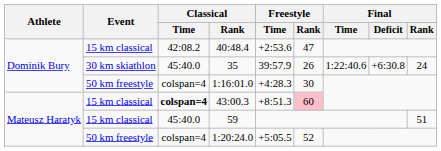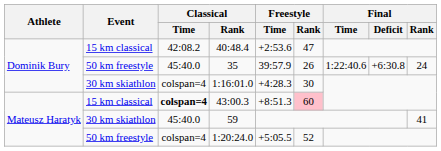35 | Event: 30 km skiathlon -> 50 km freestyle
1:16:01.0 | Event: 50 km freestyle -> 30 km skiathlon
59 | Event: 15 km classical -> 30 km skiathlon
59 | Final / Rank: 51 -> 41
